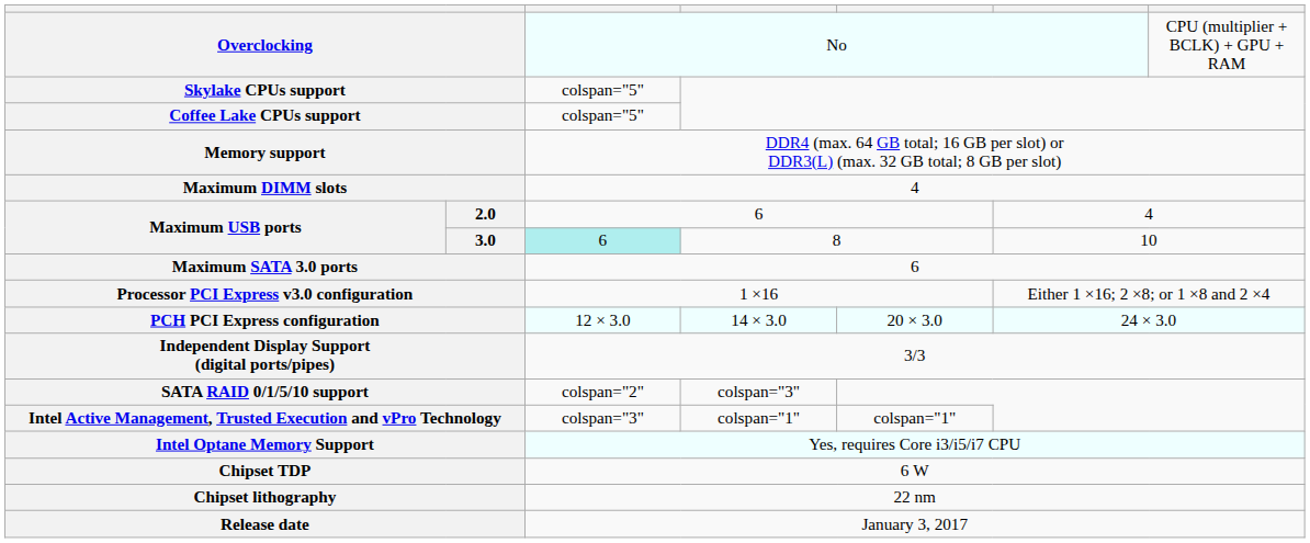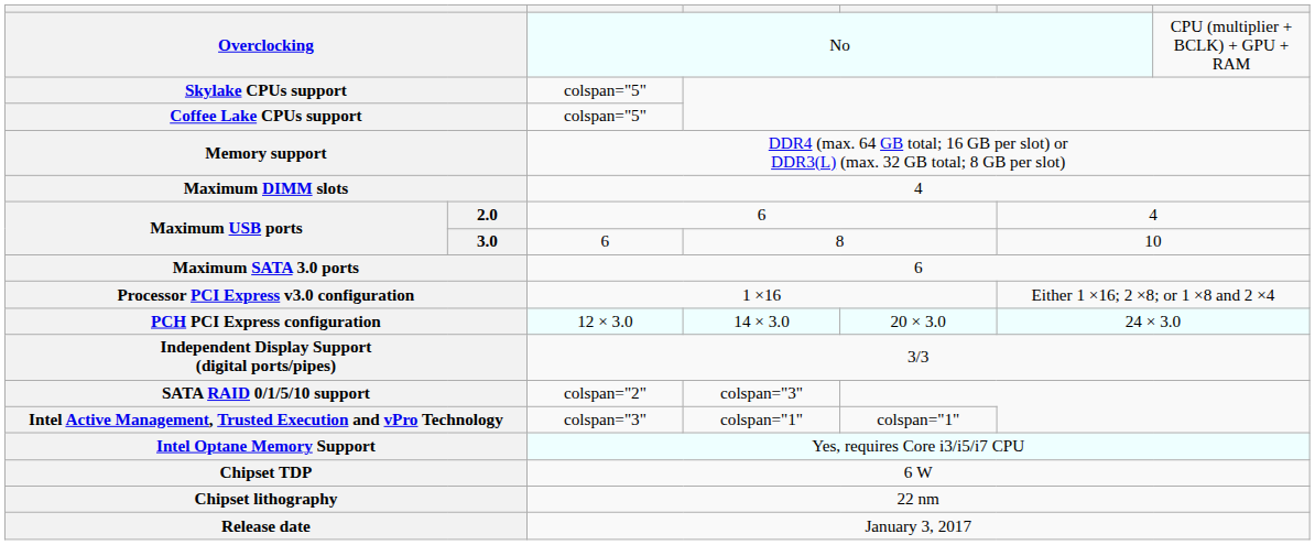3.0 | column 3: paleturquoise background -> no background
